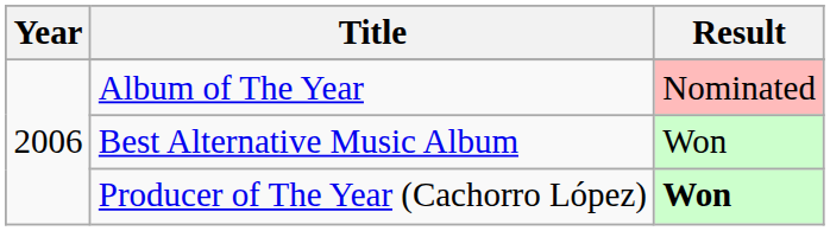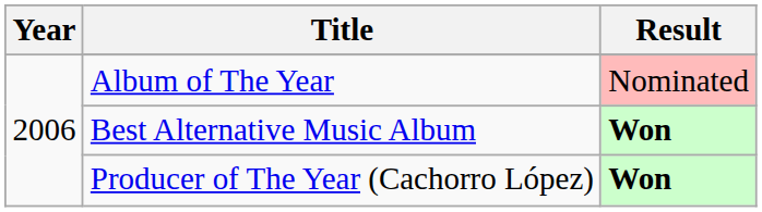Best Alternative Music Album | Result: normal -> bold
